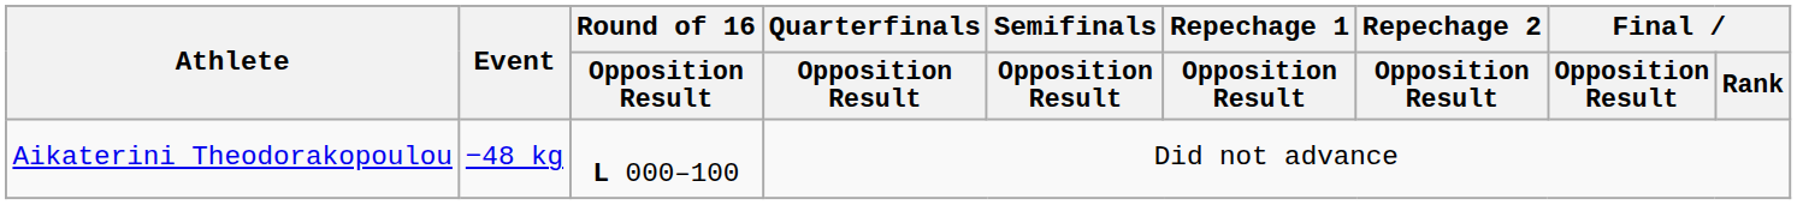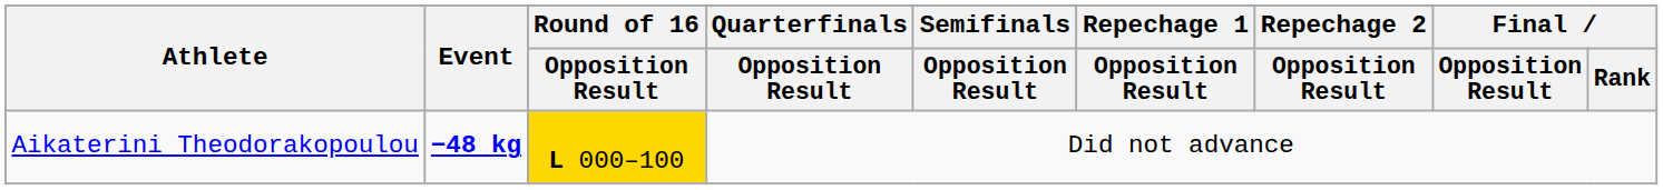Aikaterini Theodorakopoulou | Event: normal -> bold
Aikaterini Theodorakopoulou | Round of 16 / Opposition Result: no background -> gold background
